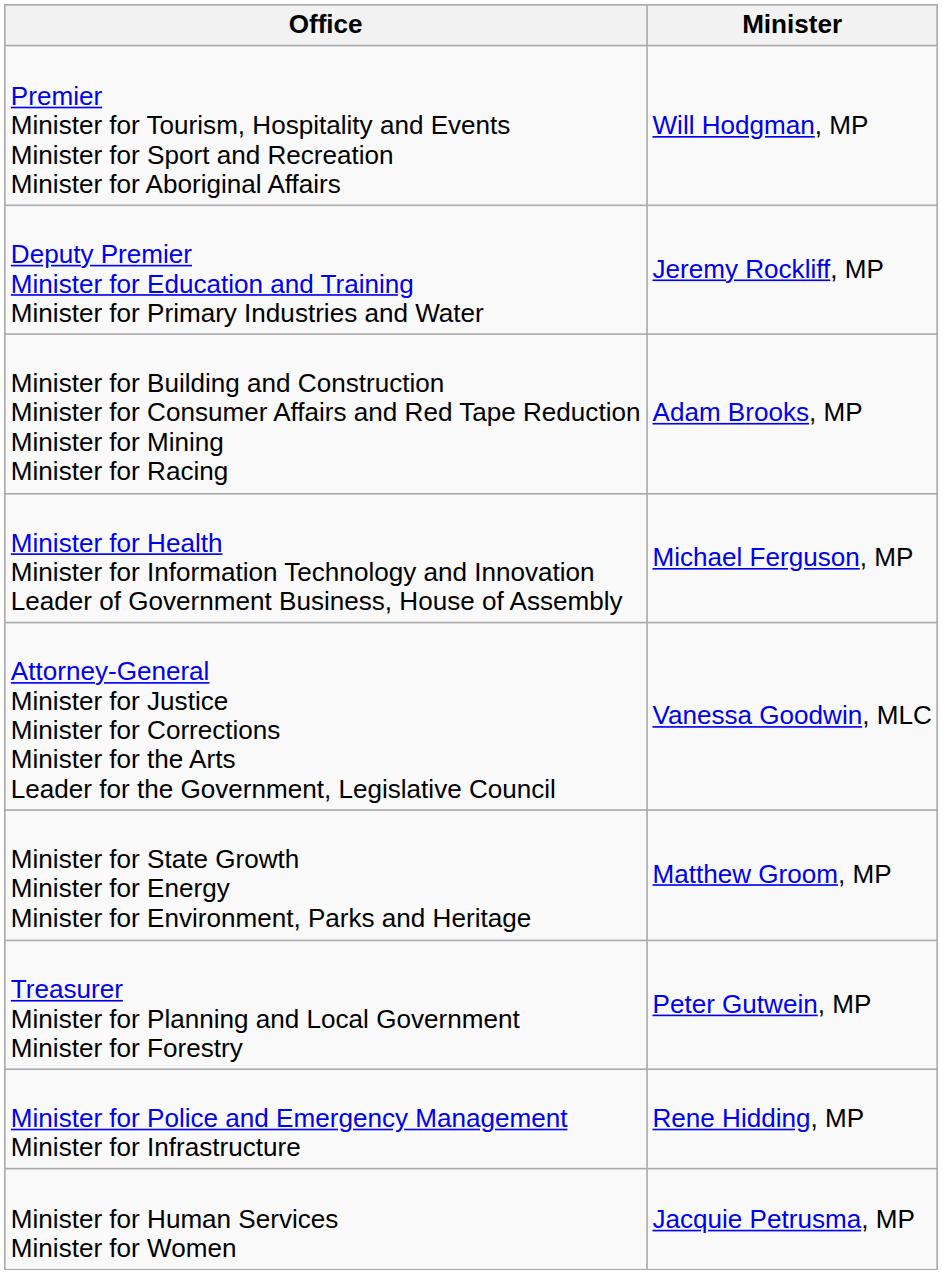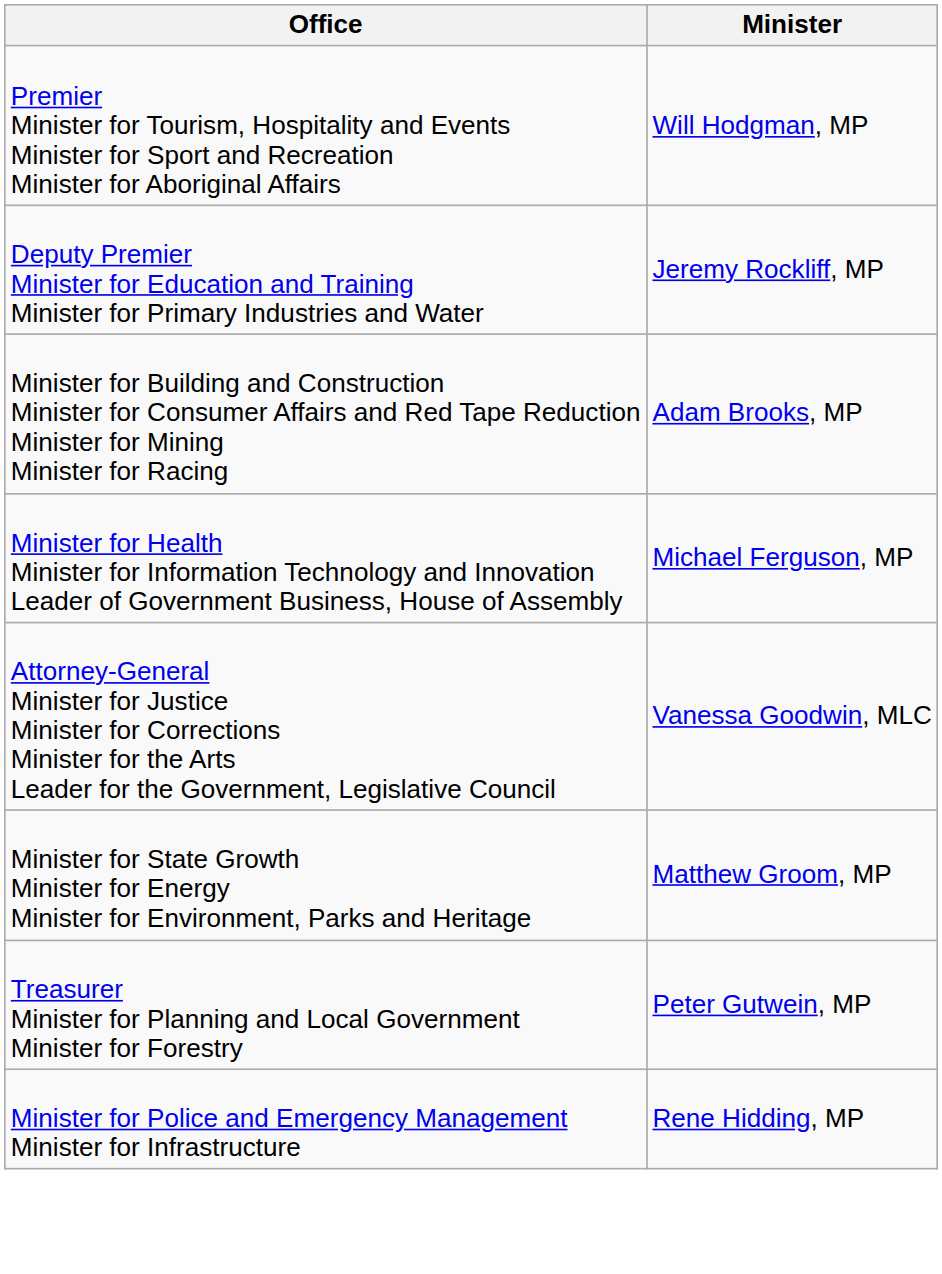- row: Minister for Human Services Minister for Women | Jacquie Petrusma, MP
